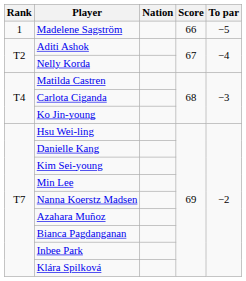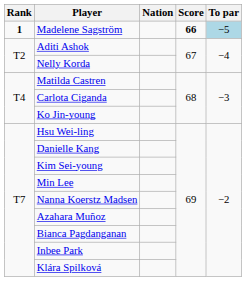Madelene Sagström | Rank: normal -> bold
Madelene Sagström | Score: normal -> bold
Madelene Sagström | To par: no background -> lightblue background
